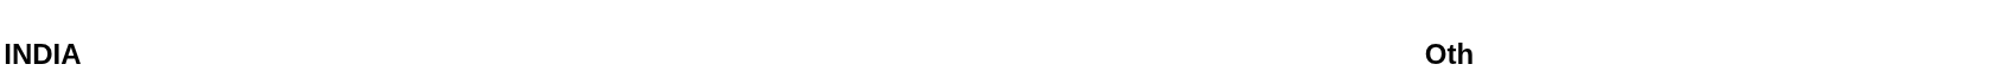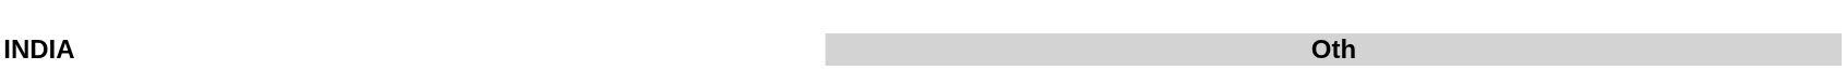INDIA | column 2: no background -> lightgrey background
